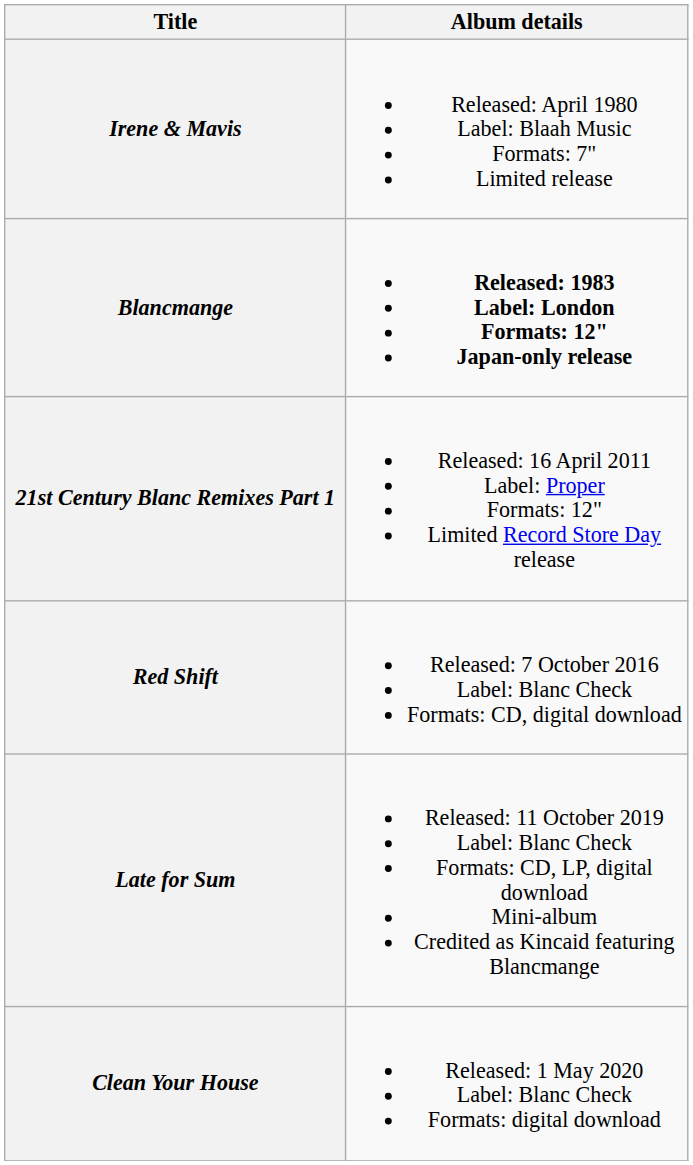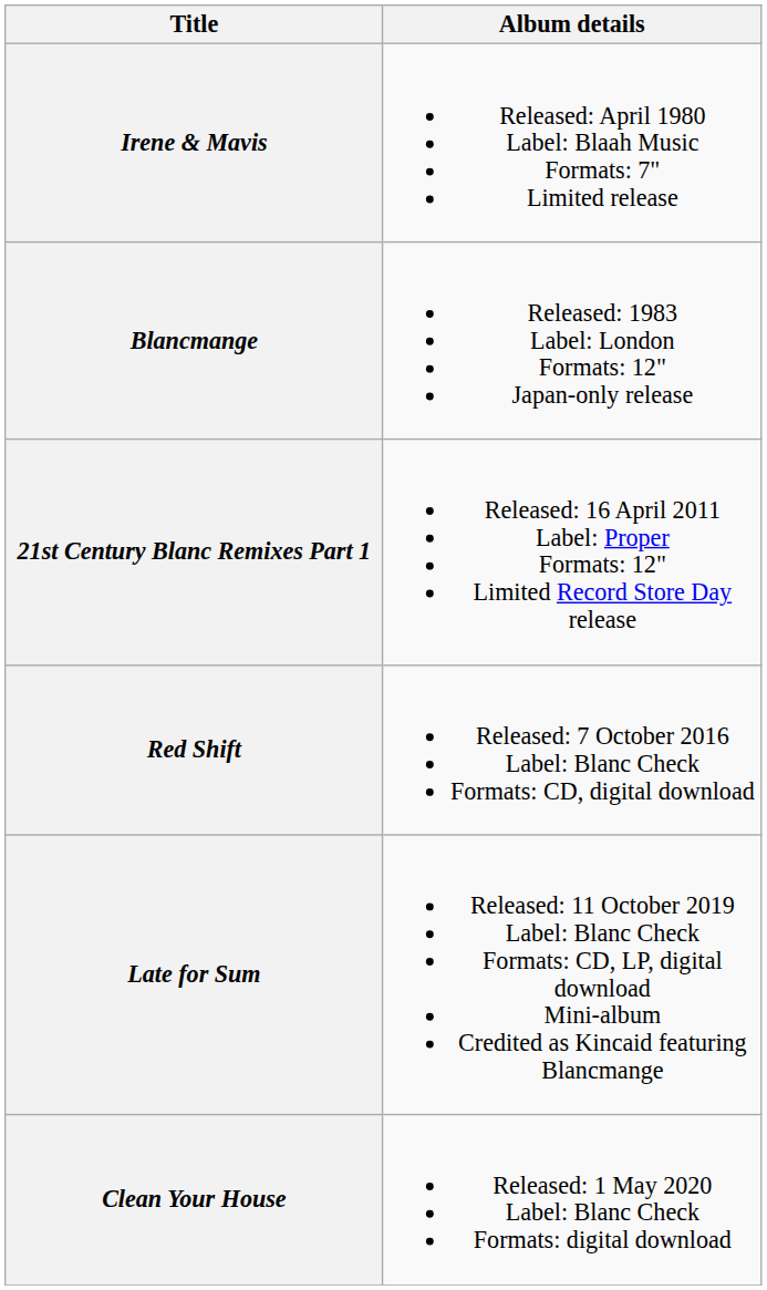Blancmange | Album details: bold -> normal
